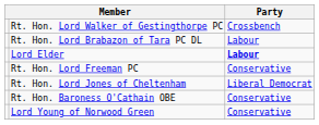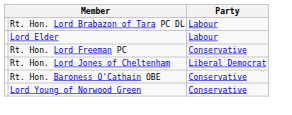- row: Rt. Hon. Lord Walker of Gestingthorpe PC | Crossbench
Lord Elder | Party: bold -> normal
